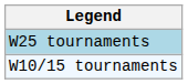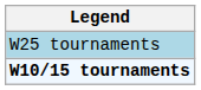row 3 | column 1: normal -> bold
